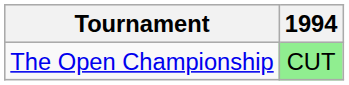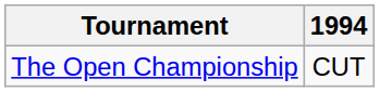The Open Championship | 1994: lightgreen background -> no background
